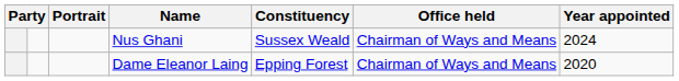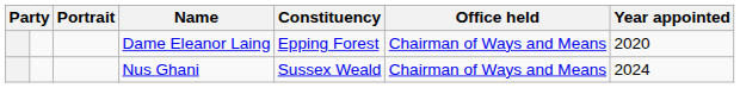rows swapped: Dame Eleanor Laing <-> Nus Ghani
